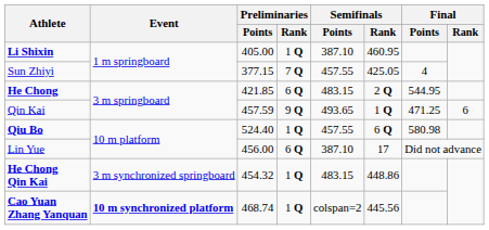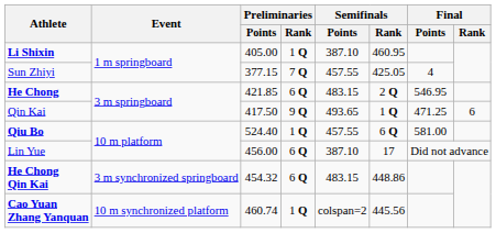He Chong | Final / Points: 544.95 -> 546.95
Qin Kai | Preliminaries / Points: 457.59 -> 417.50
Qiu Bo | Final / Points: 580.98 -> 581.00
He Chong Qin Kai | Preliminaries / Rank: 1 Q -> 6 Q
Cao Yuan Zhang Yanquan | Event: bold -> normal
Cao Yuan Zhang Yanquan | Preliminaries / Points: 468.74 -> 460.74
